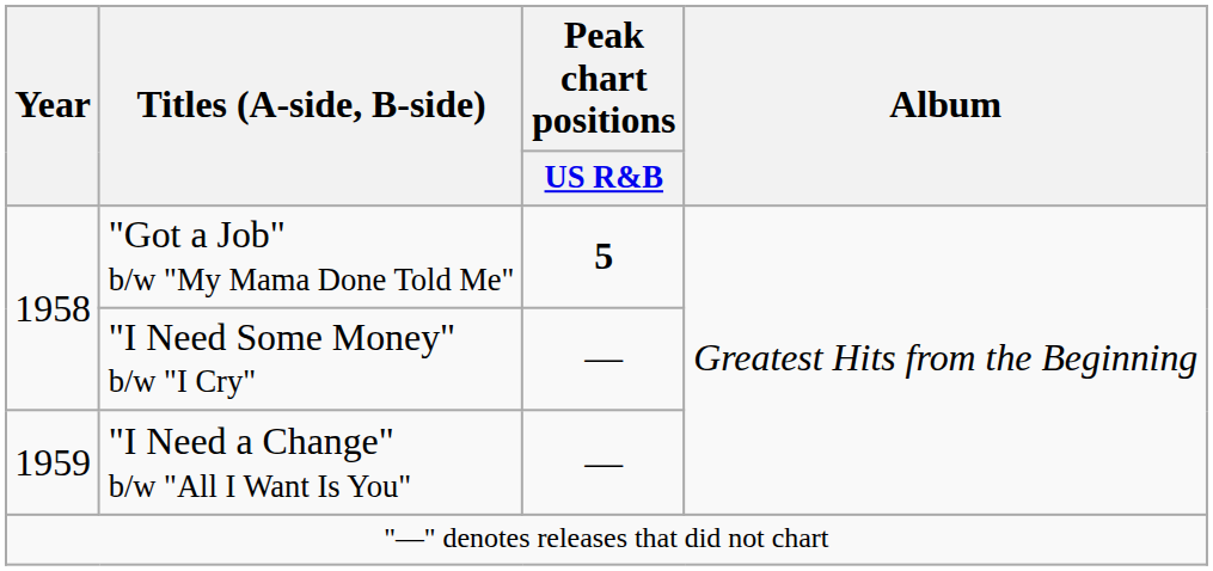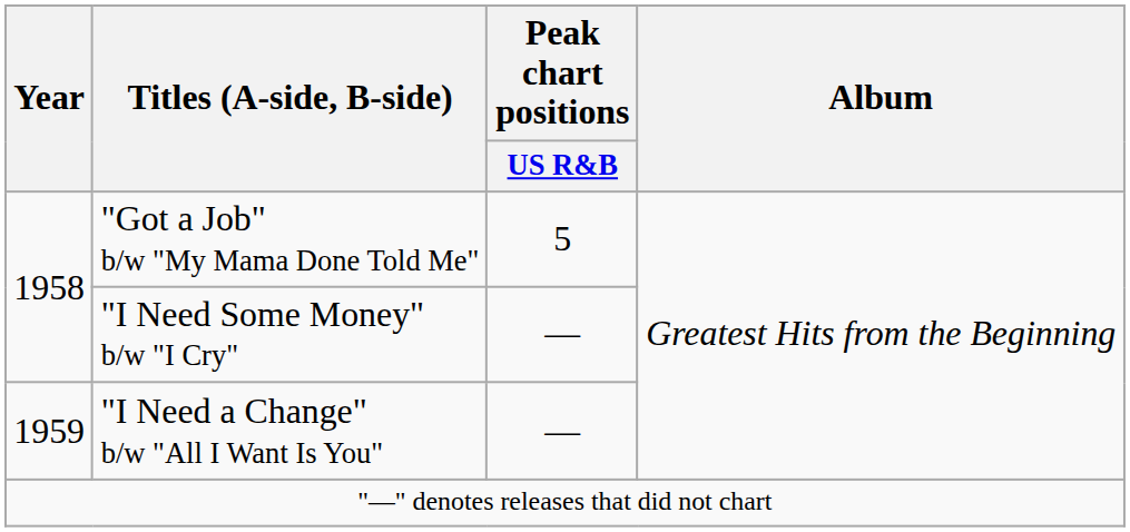"Got a Job" b/w "My Mama Done Told Me" | Peak chart positions / US R&B: bold -> normal
